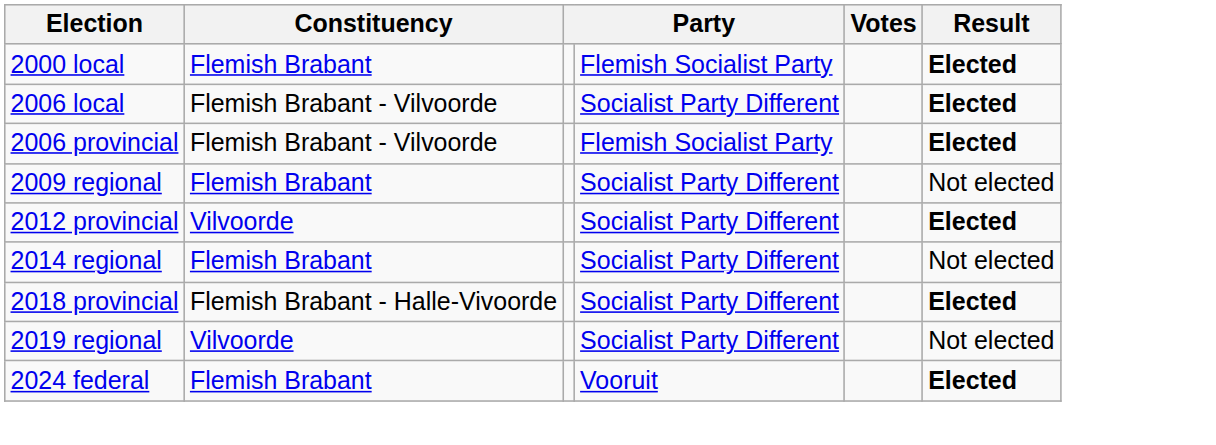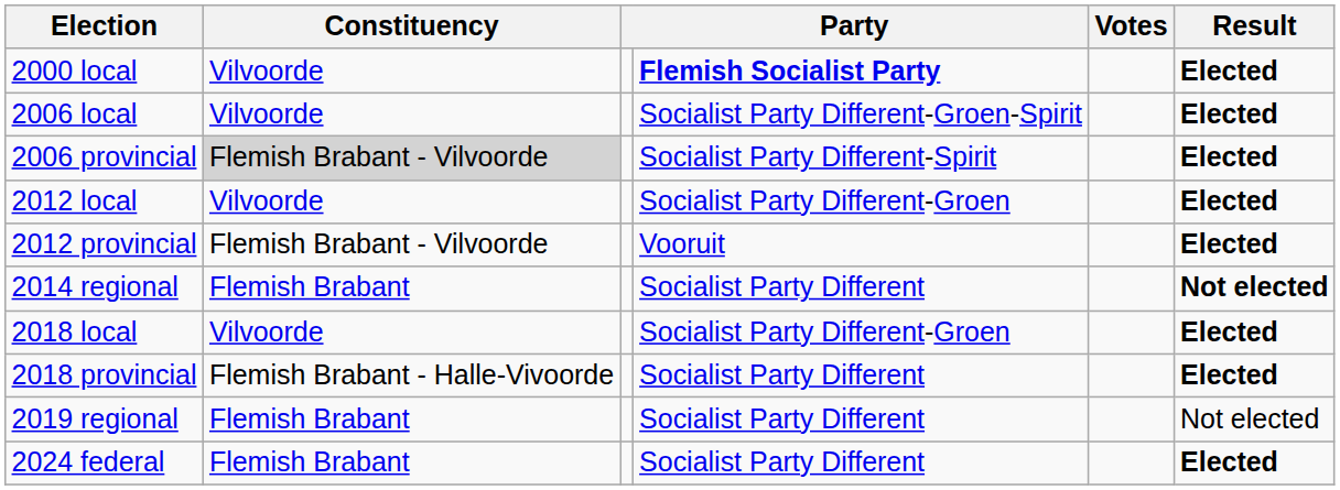2000 local | Constituency: Flemish Brabant -> Vilvoorde
2000 local | column 4: normal -> bold
2006 local | Constituency: Flemish Brabant - Vilvoorde -> Vilvoorde
2006 local | column 4: Socialist Party Different -> Socialist Party Different-Groen-Spirit
2006 provincial | Constituency: no background -> lightgrey background
2006 provincial | column 4: Flemish Socialist Party -> Socialist Party Different-Spirit
- row: 2009 regional | Flemish Brabant | Socialist Party Different | Not elected
+ row: 2012 local | Vilvoorde | Socialist Party Different-Groen | Elected
2012 provincial | Constituency: Vilvoorde -> Flemish Brabant - Vilvoorde
2012 provincial | column 4: Socialist Party Different -> Vooruit
2014 regional | Result: normal -> bold
+ row: 2018 local | Vilvoorde | Socialist Party Different-Groen | Elected
2019 regional | Constituency: Vilvoorde -> Flemish Brabant
2024 federal | column 4: Vooruit -> Socialist Party Different
